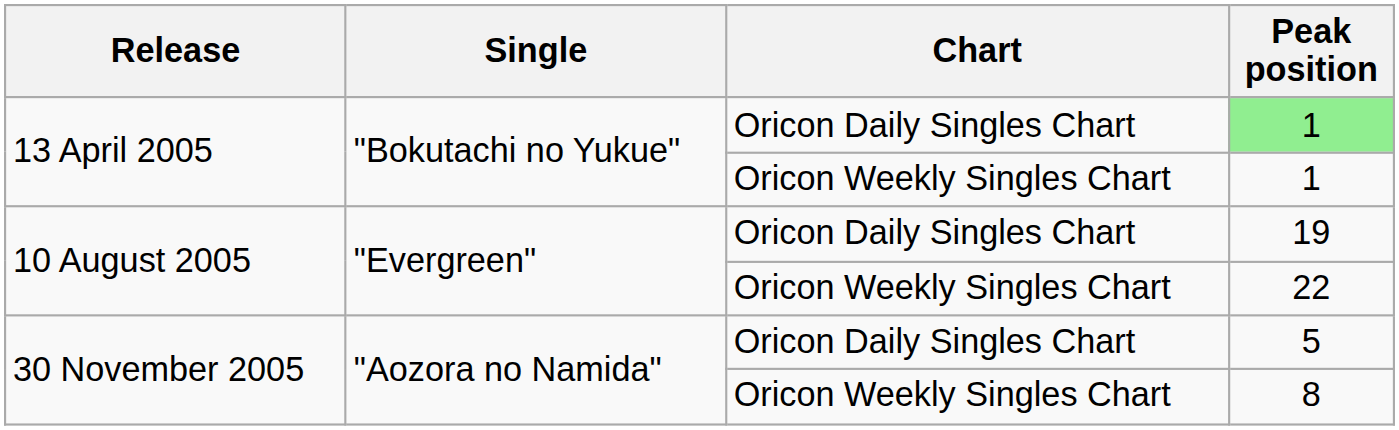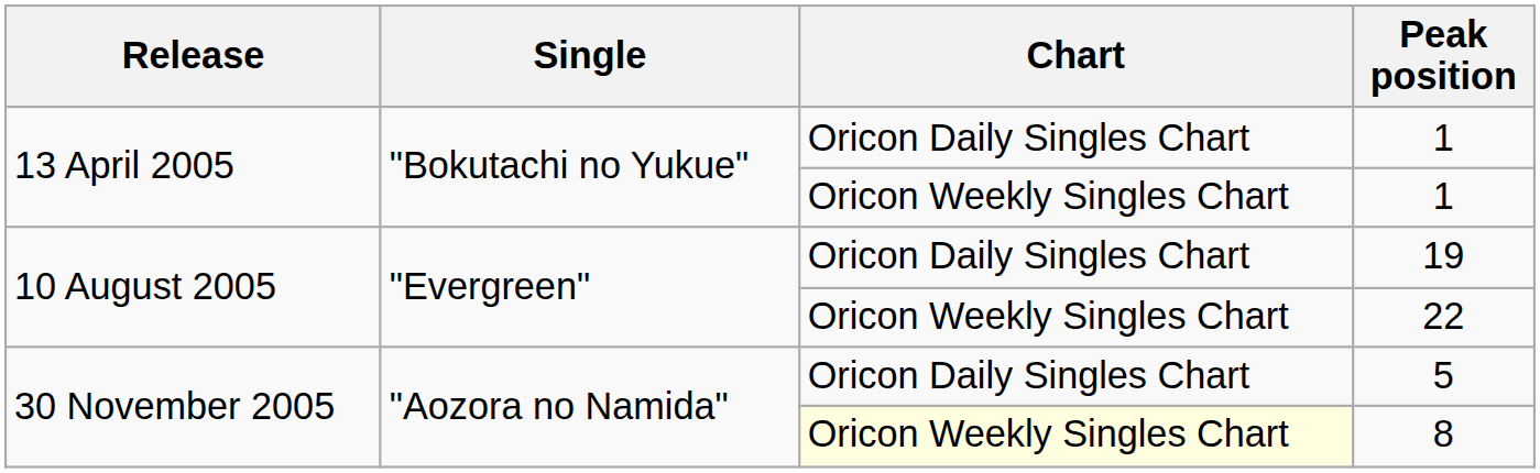Oricon Daily Singles Chart / 1 | Peak position: lightgreen background -> no background
8 | Chart: no background -> lightyellow background
